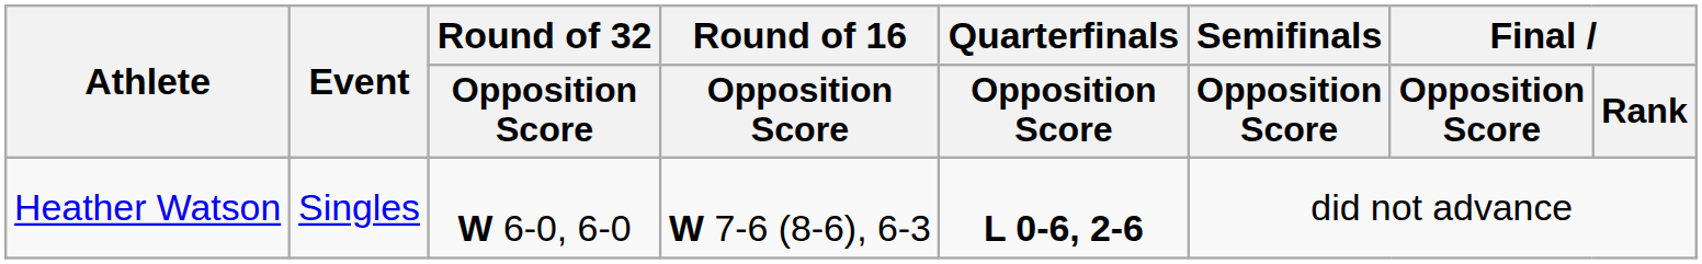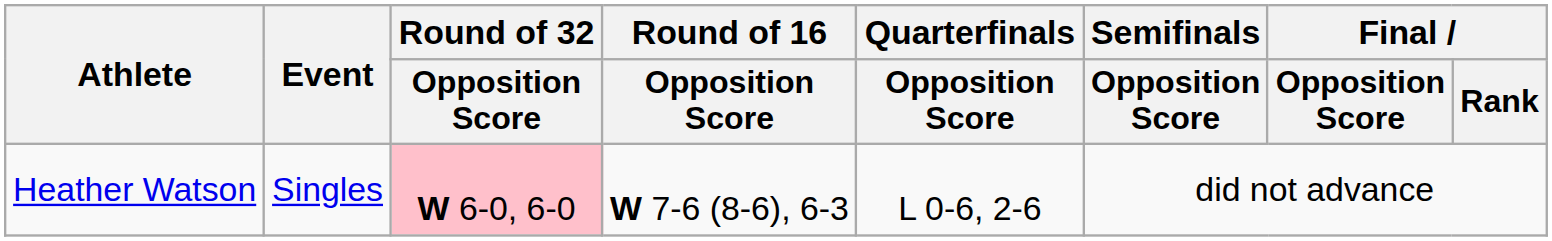Heather Watson | Round of 32 / Opposition Score: no background -> pink background
Heather Watson | Quarterfinals / Opposition Score: bold -> normal
